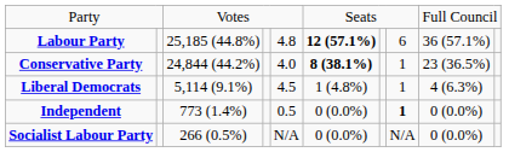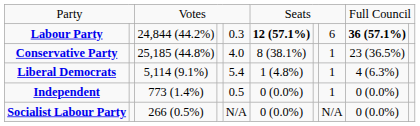Labour Party | column 3: 25,185 (44.8%) -> 24,844 (44.2%)
Labour Party | column 5: 4.8 -> 0.3
Labour Party | column 9: normal -> bold
Conservative Party | column 3: 24,844 (44.2%) -> 25,185 (44.8%)
Conservative Party | column 6: bold -> normal
Liberal Democrats | column 5: 4.5 -> 5.4
Independent | column 8: bold -> normal
